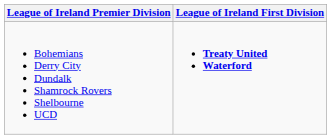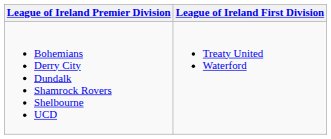Bohemians Derry City Dundalk Shamrock Rovers Shelbourne UCD | League of Ireland First Division: bold -> normal
